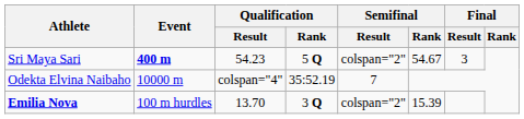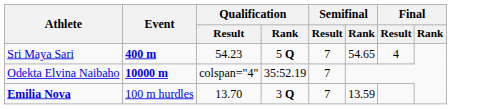Sri Maya Sari | Semifinal / Result: colspan="2" -> 7
Sri Maya Sari | Semifinal / Rank: 54.67 -> 54.65
Sri Maya Sari | Final / Result: 3 -> 4
Odekta Elvina Naibaho | Event: normal -> bold
Emilia Nova | Semifinal / Result: colspan="2" -> 7
Emilia Nova | Semifinal / Rank: 15.39 -> 13.59
